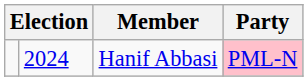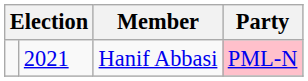Hanif Abbasi | column 2: 2024 -> 2021
